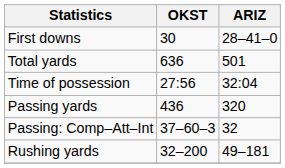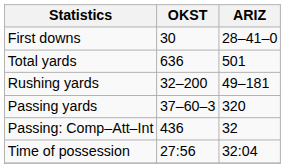rows swapped: Rushing yards <-> Time of possession
Passing yards | OKST: 436 -> 37–60–3
Passing: Comp–Att–Int | OKST: 37–60–3 -> 436
